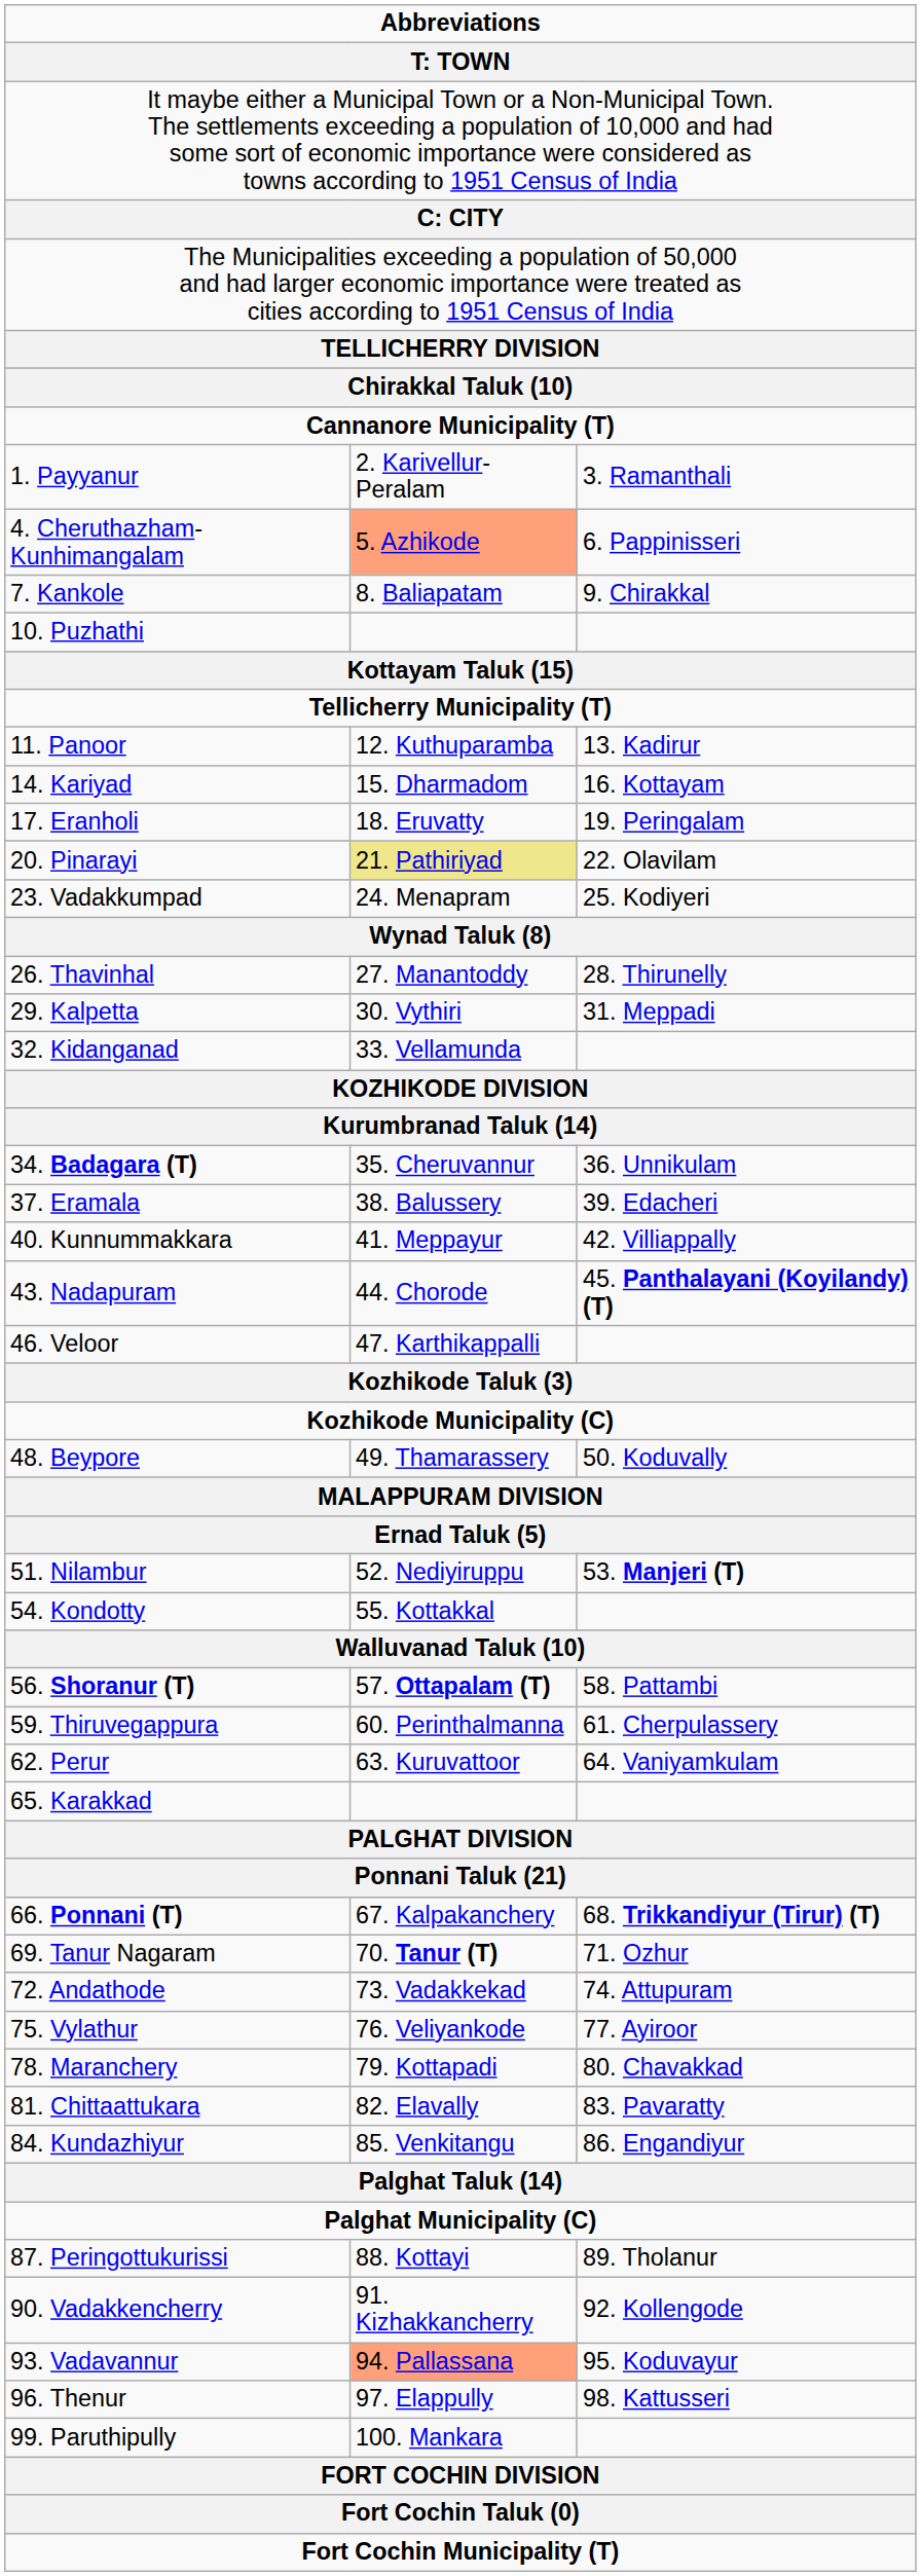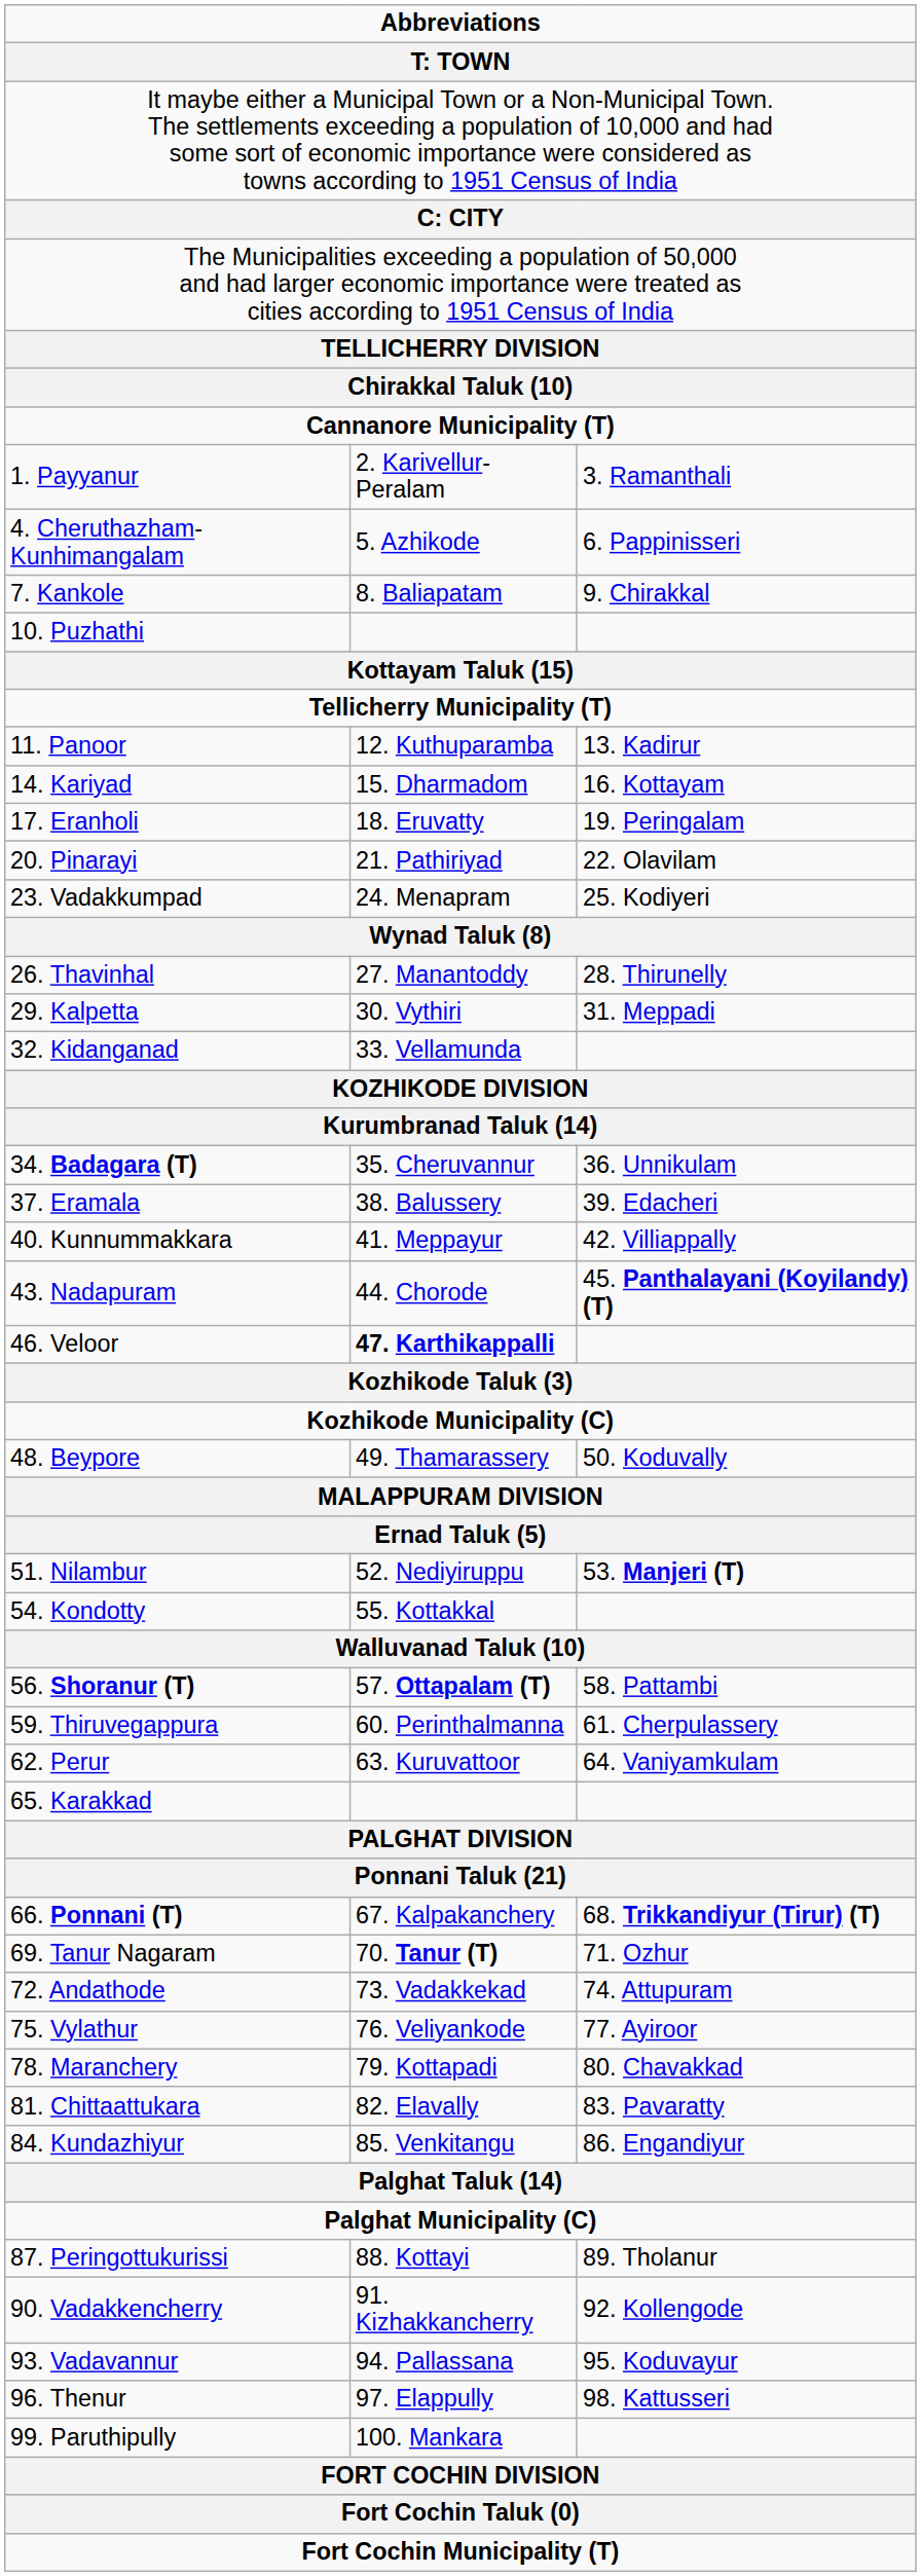4. Cheruthazham-Kunhimangalam | column 2: lightsalmon background -> no background
20. Pinarayi | column 2: khaki background -> no background
46. Veloor | column 2: normal -> bold
93. Vadavannur | column 2: lightsalmon background -> no background
